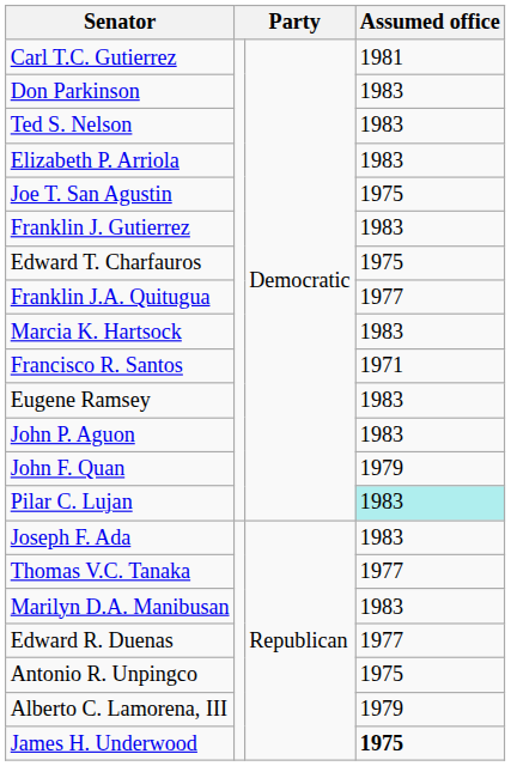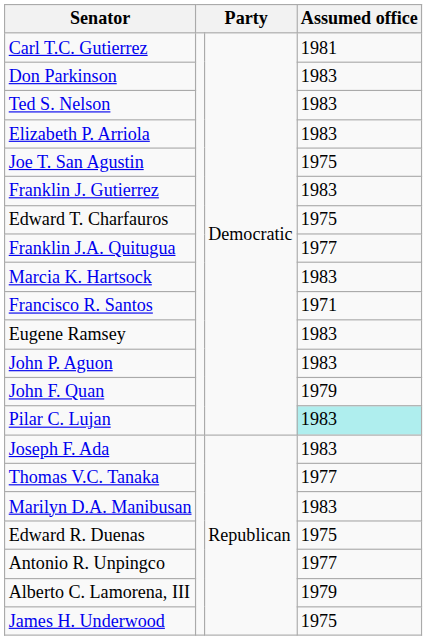Edward R. Duenas | Assumed office: 1977 -> 1975
Antonio R. Unpingco | Assumed office: 1975 -> 1977
James H. Underwood | Assumed office: bold -> normal
